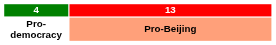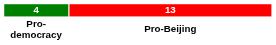Pro-democracy | 13: lightsalmon background -> no background
